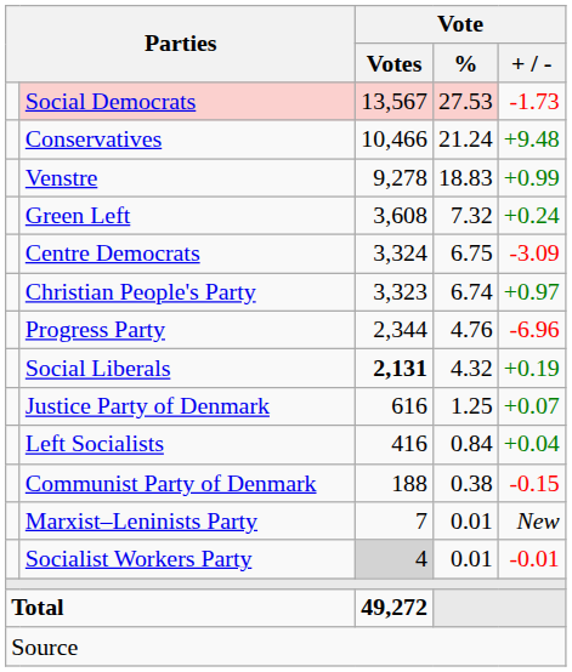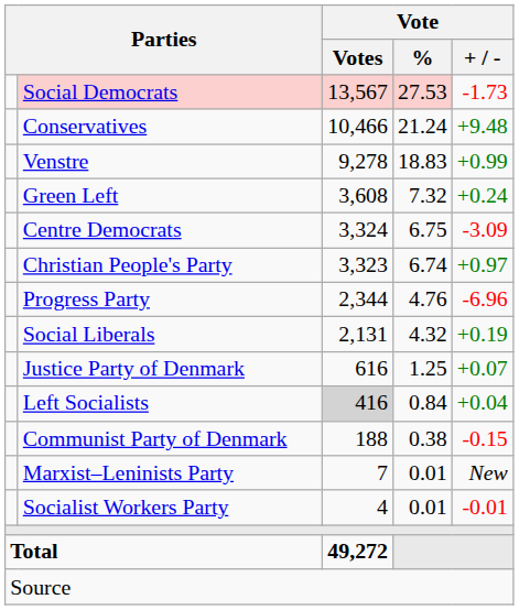Social Liberals | Vote / Votes: bold -> normal
Left Socialists | Vote / Votes: no background -> lightgrey background
Socialist Workers Party | Vote / Votes: lightgrey background -> no background
